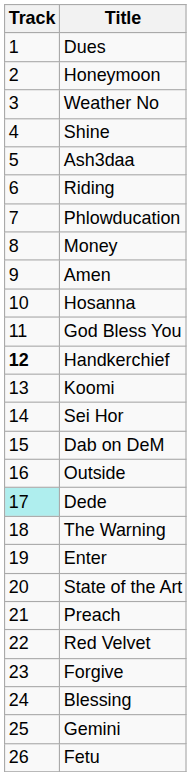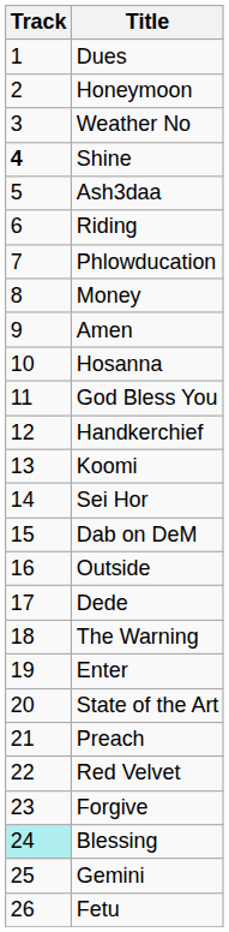Shine | Track: normal -> bold
Handkerchief | Track: bold -> normal
Dede | Track: paleturquoise background -> no background
Blessing | Track: no background -> paleturquoise background
